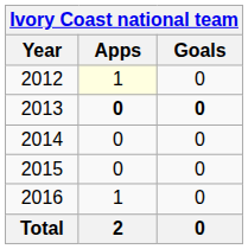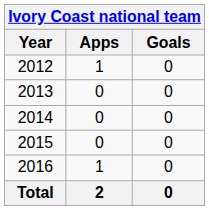2012 | Apps: lightyellow background -> no background
2013 | Apps: bold -> normal
2013 | Goals: bold -> normal
